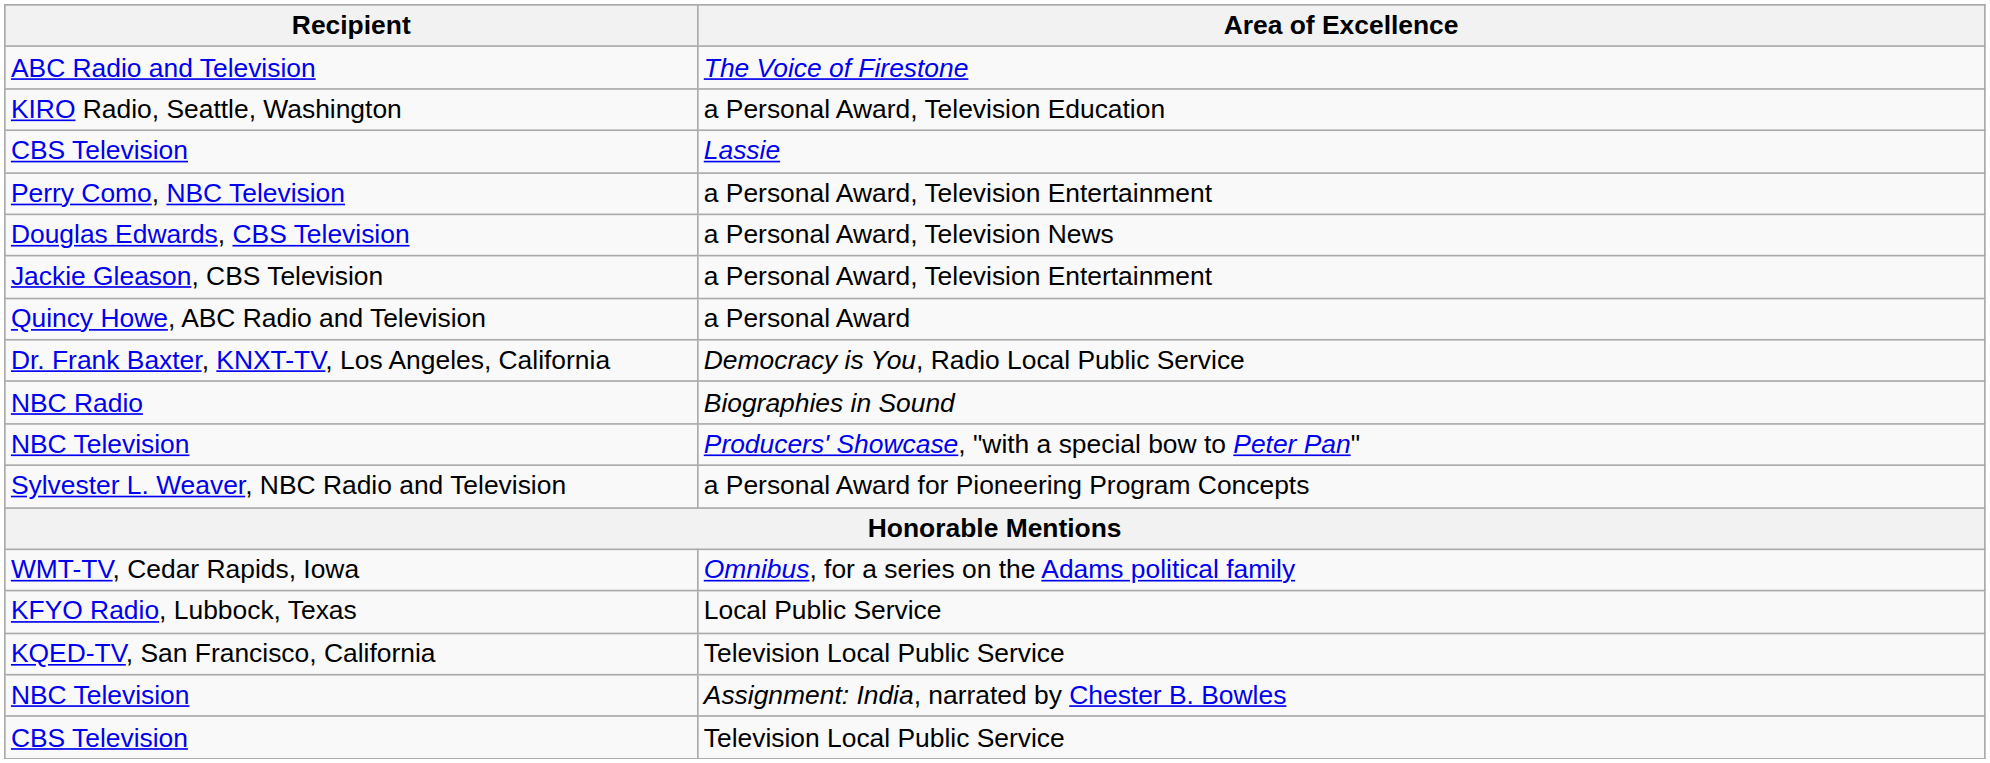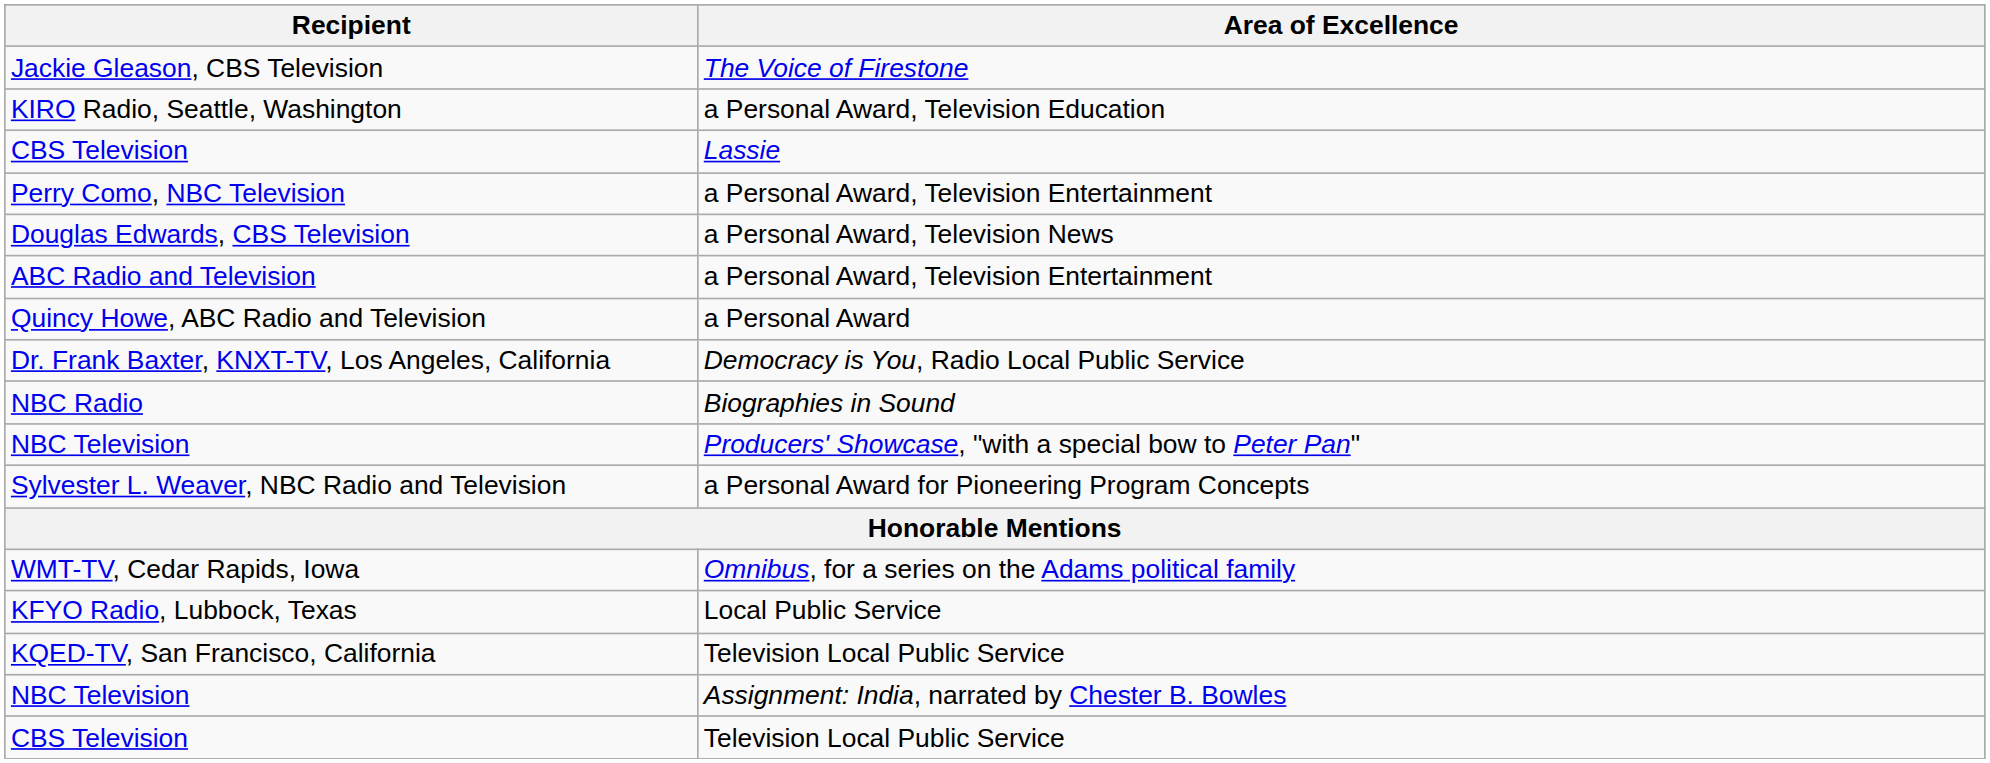row 2 | Recipient: ABC Radio and Television -> Jackie Gleason, CBS Television
row 7 | Recipient: Jackie Gleason, CBS Television -> ABC Radio and Television
